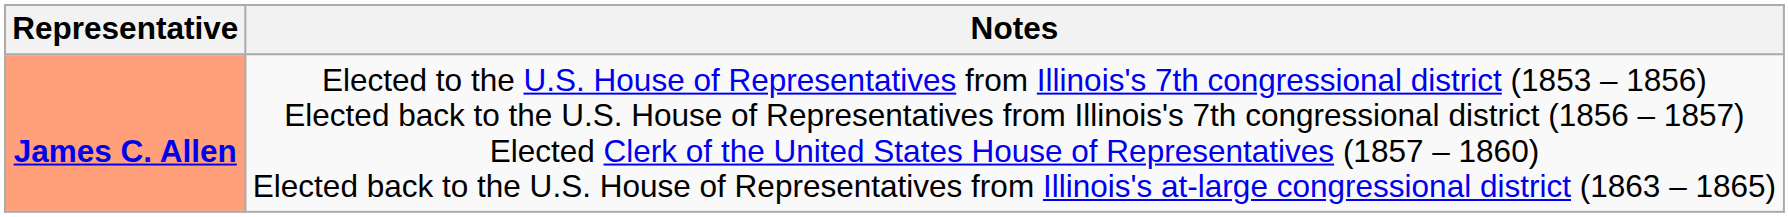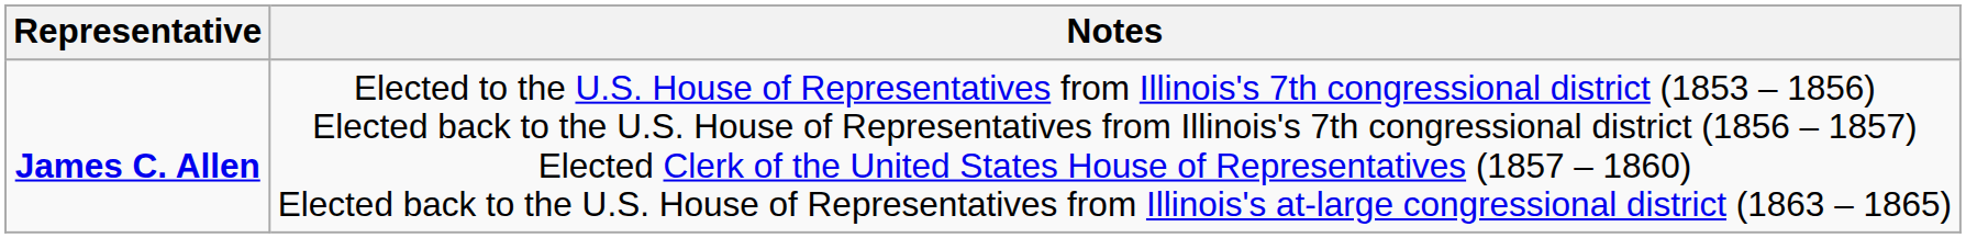James C. Allen | Representative: lightsalmon background -> no background
